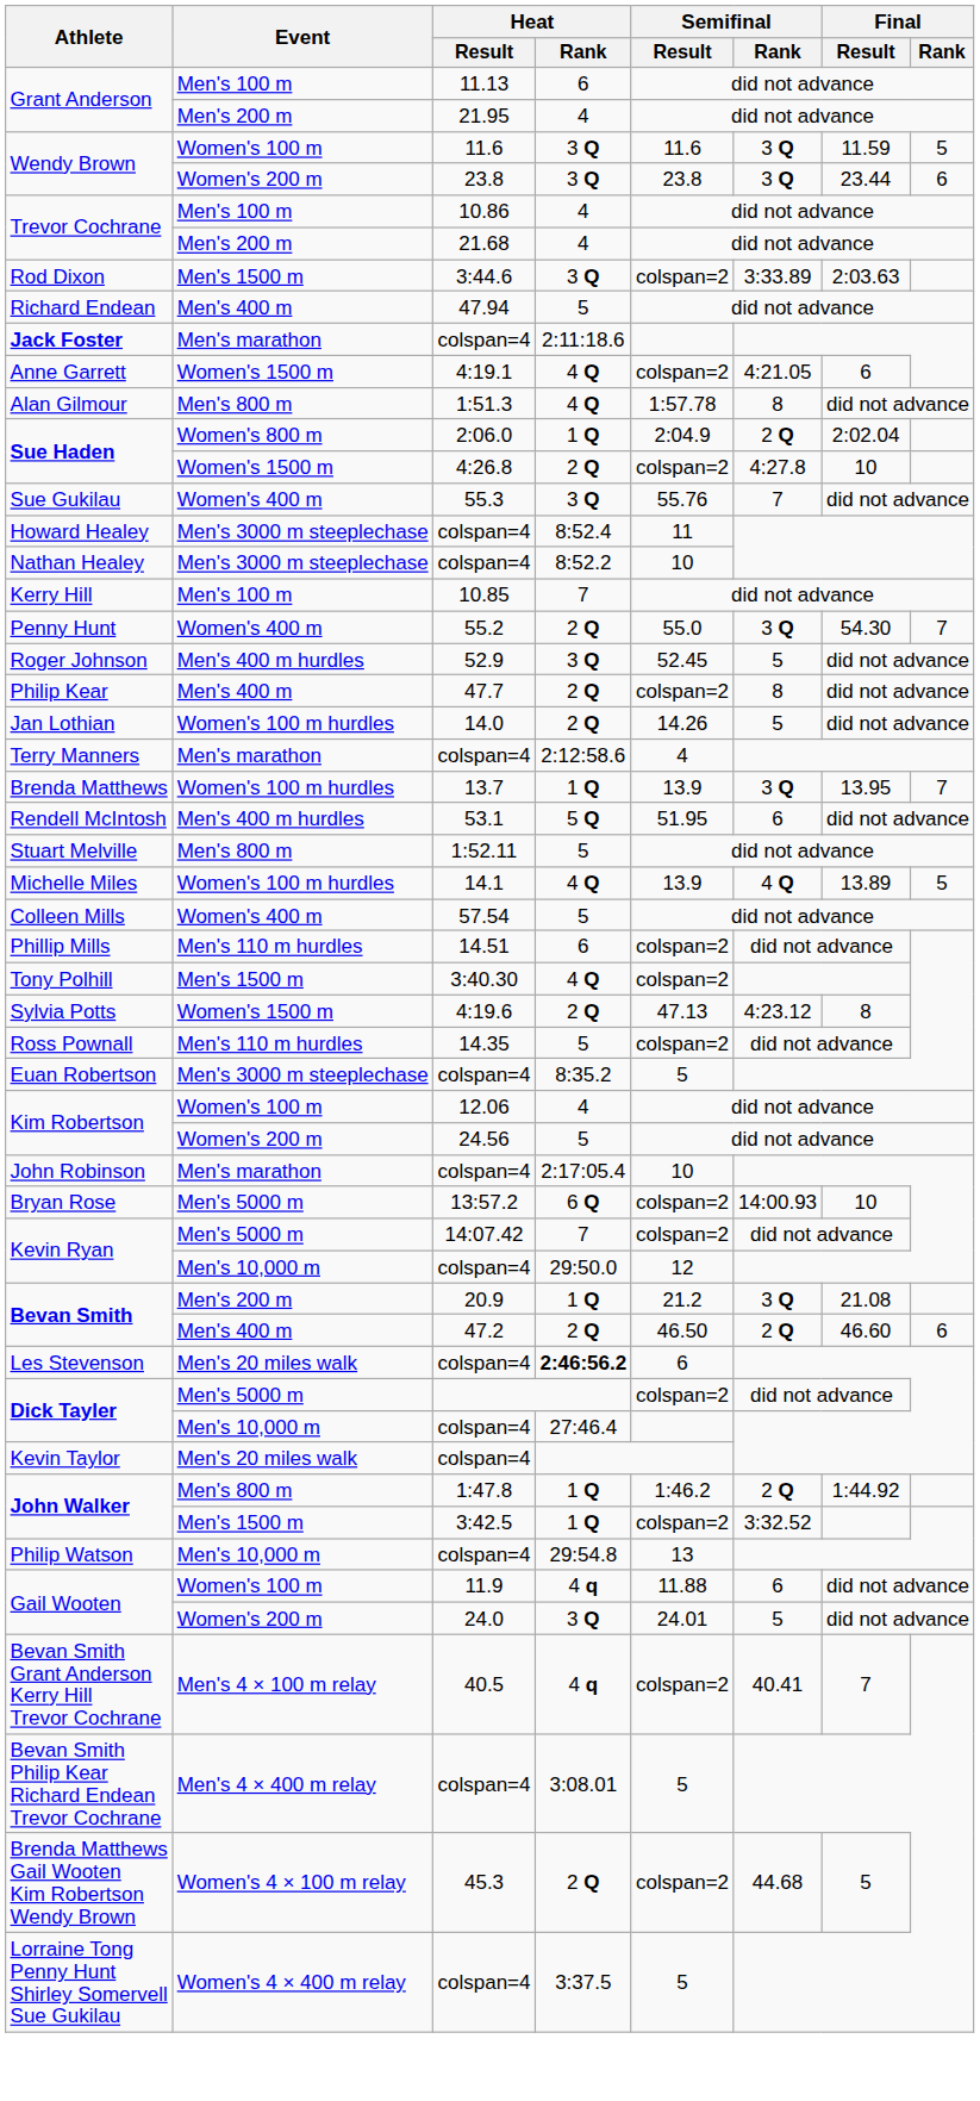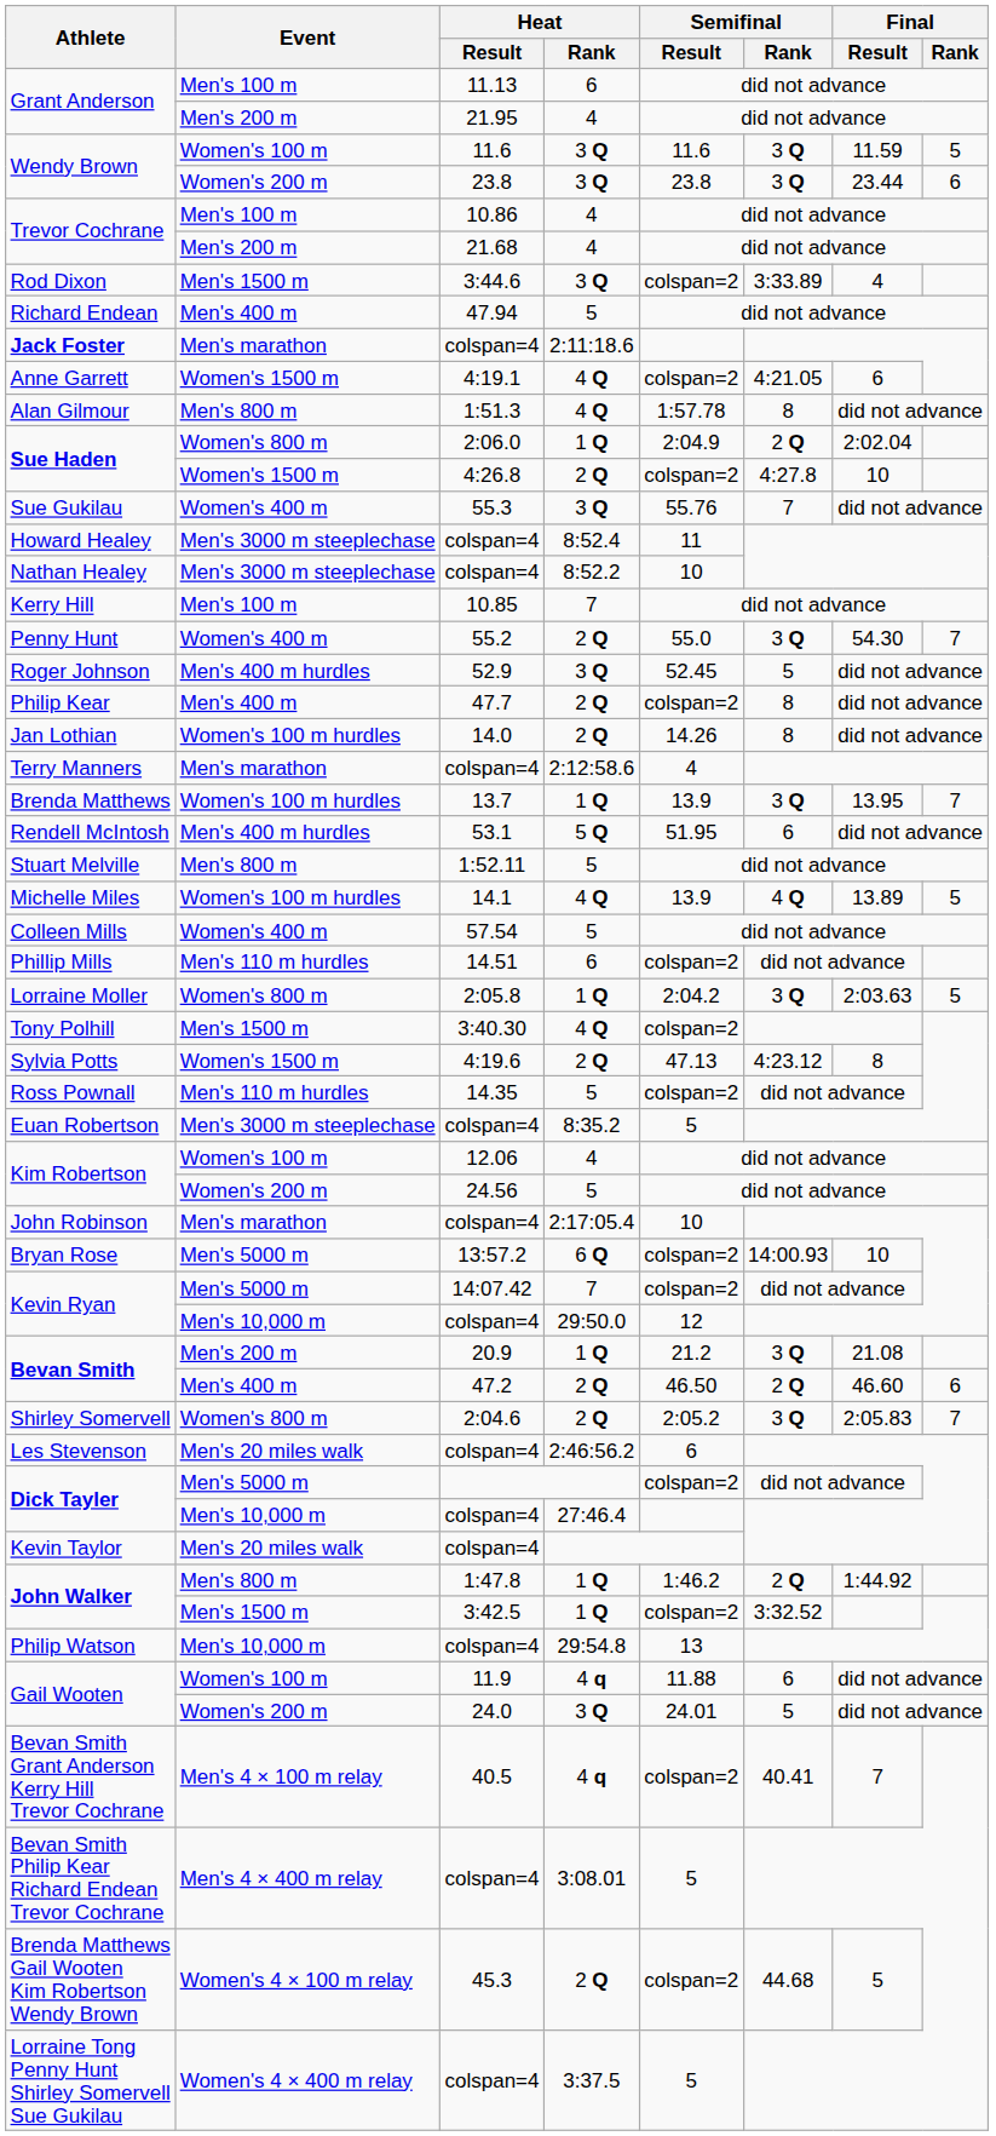Rod Dixon | Final / Result: 2:03.63 -> 4
Jan Lothian | Semifinal / Rank: 5 -> 8
+ row: Lorraine Moller | Women's 800 m | 2:05.8 | 1 Q | 2:04.2 | 3 Q | 2:03.63 | 5
+ row: Shirley Somervell | Women's 800 m | 2:04.6 | 2 Q | 2:05.2 | 3 Q | 2:05.83 | 7
Les Stevenson | Heat / Rank: bold -> normal
